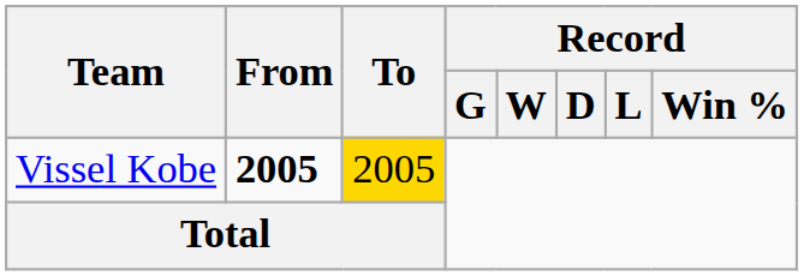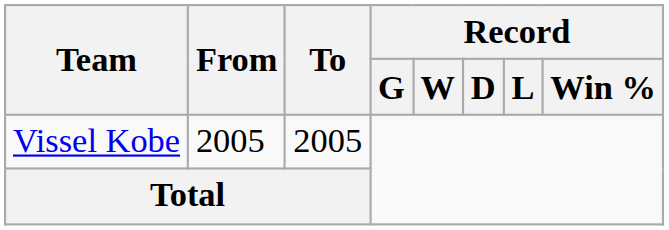Vissel Kobe | From: bold -> normal
Vissel Kobe | To: gold background -> no background
